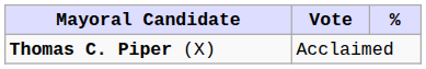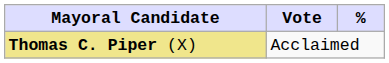Thomas C. Piper (X) | Mayoral Candidate: no background -> khaki background
